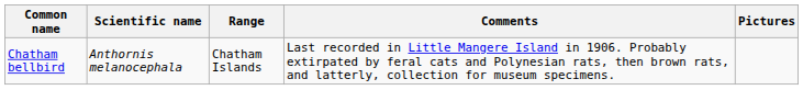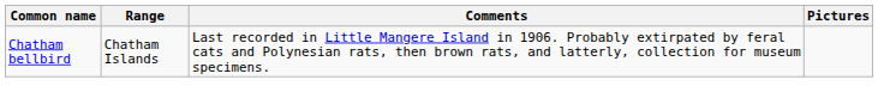- column: Scientific name | Anthornis melanocephala
